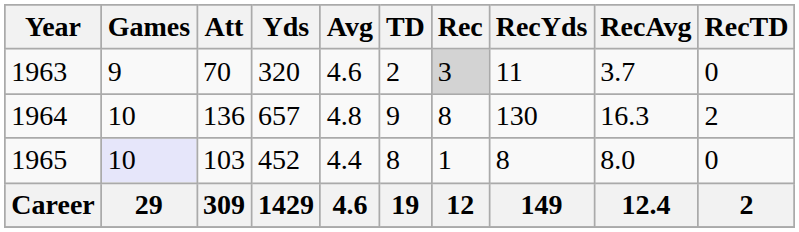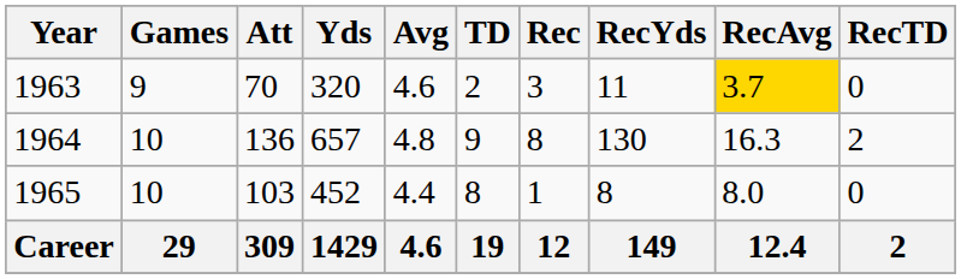1963 | Rec: lightgrey background -> no background
1963 | RecAvg: no background -> gold background
1965 | Games: lavender background -> no background
